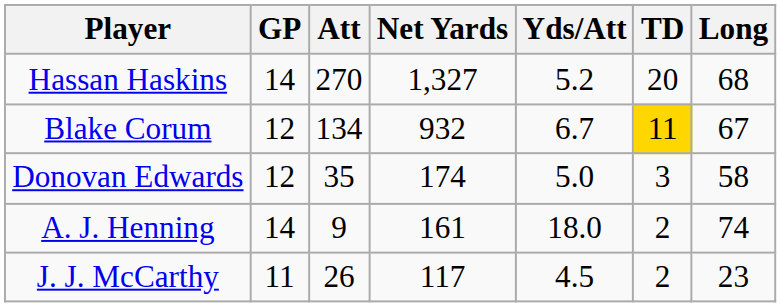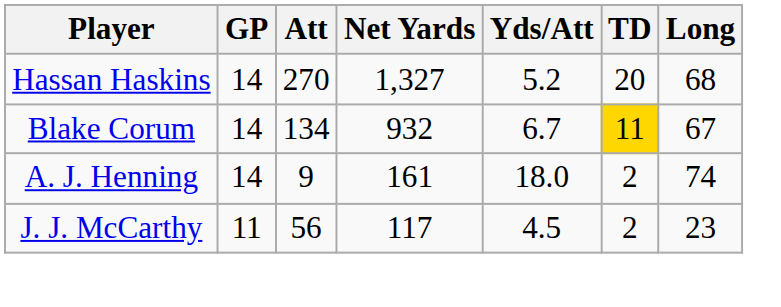Blake Corum | GP: 12 -> 14
- row: Donovan Edwards | 12 | 35 | 174 | 5.0 | 3 | 58
J. J. McCarthy | Att: 26 -> 56
